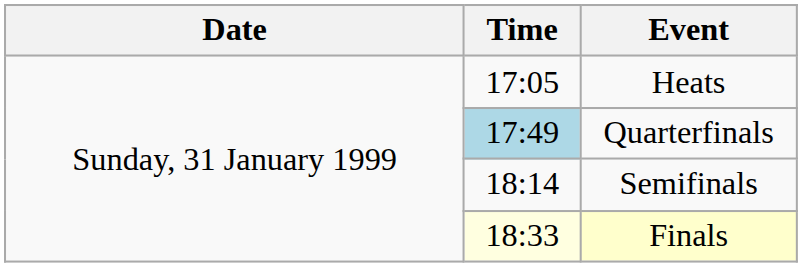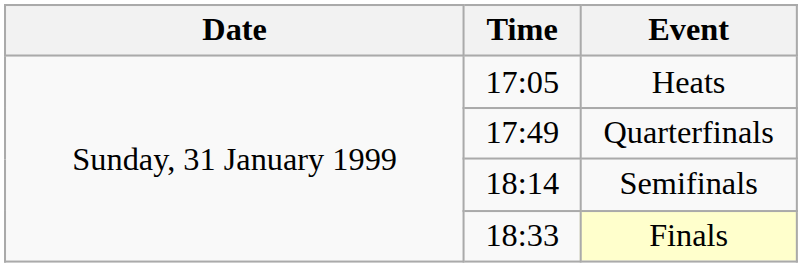Quarterfinals | Time: lightblue background -> no background
Finals | Time: lightyellow background -> no background
